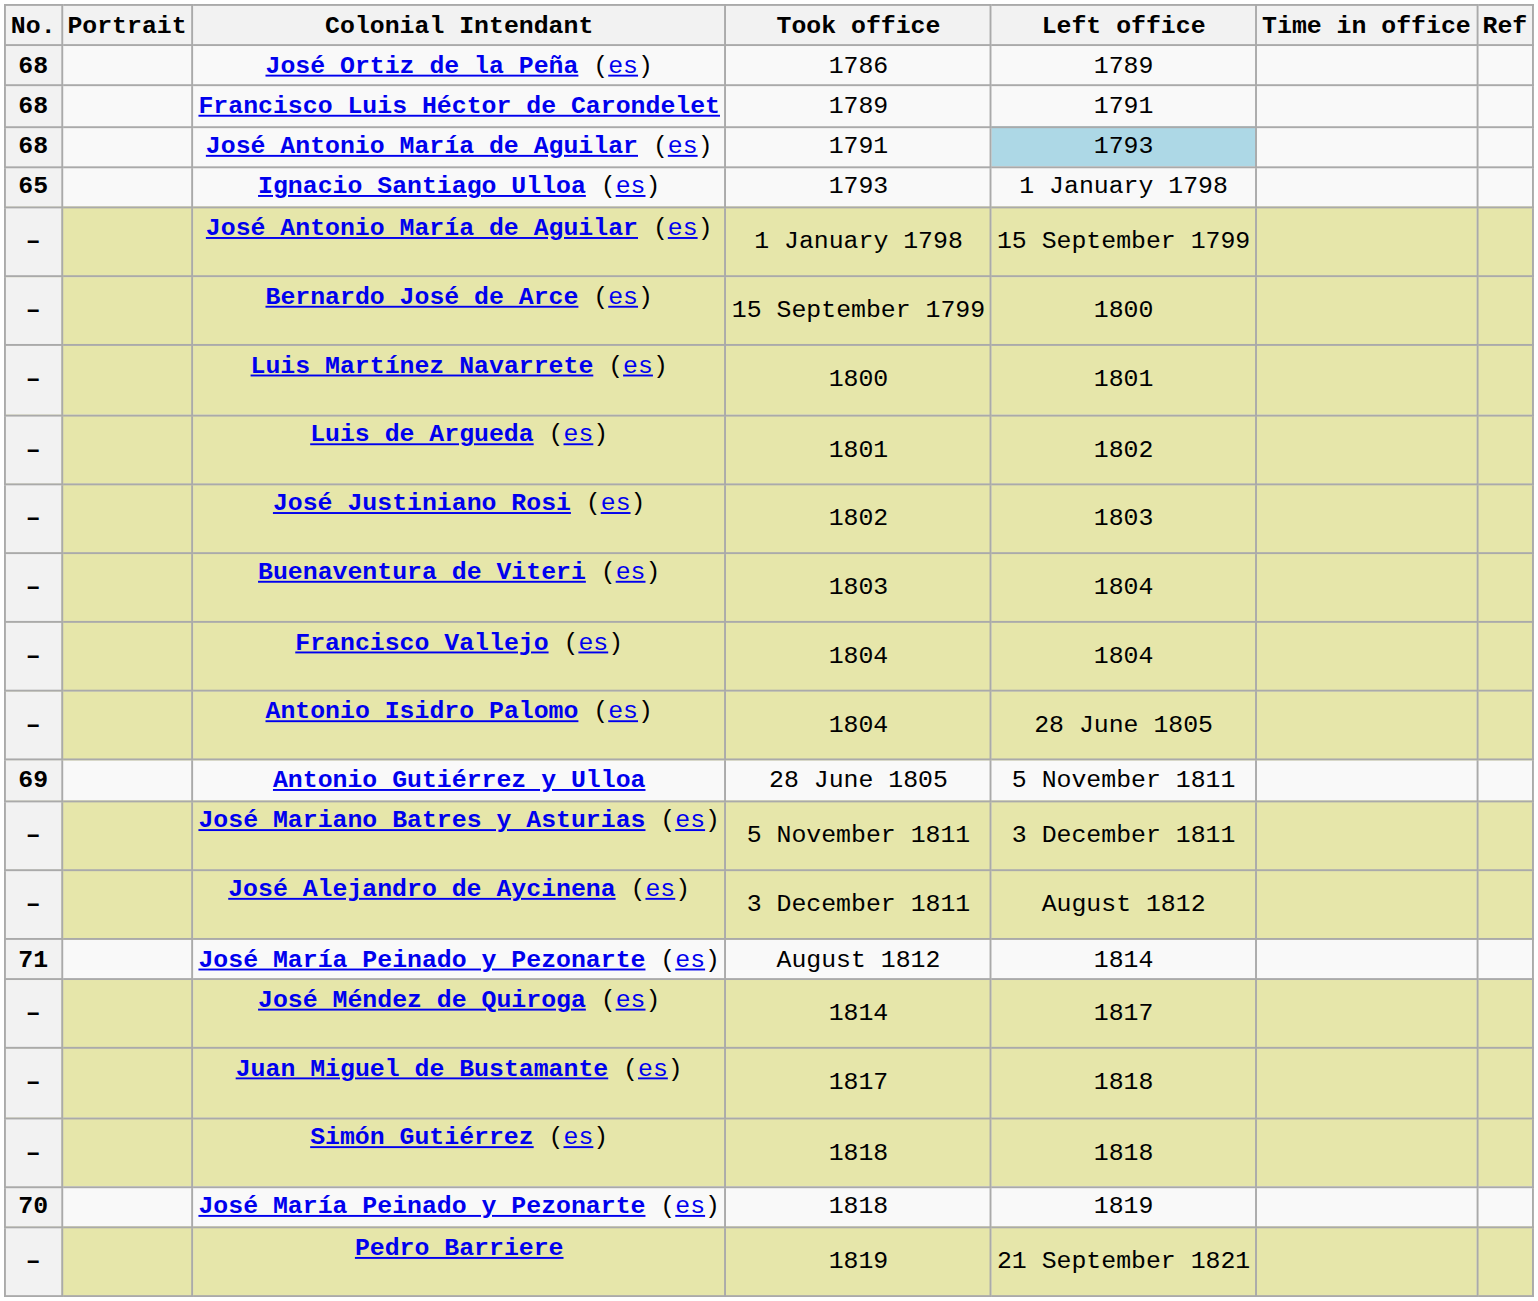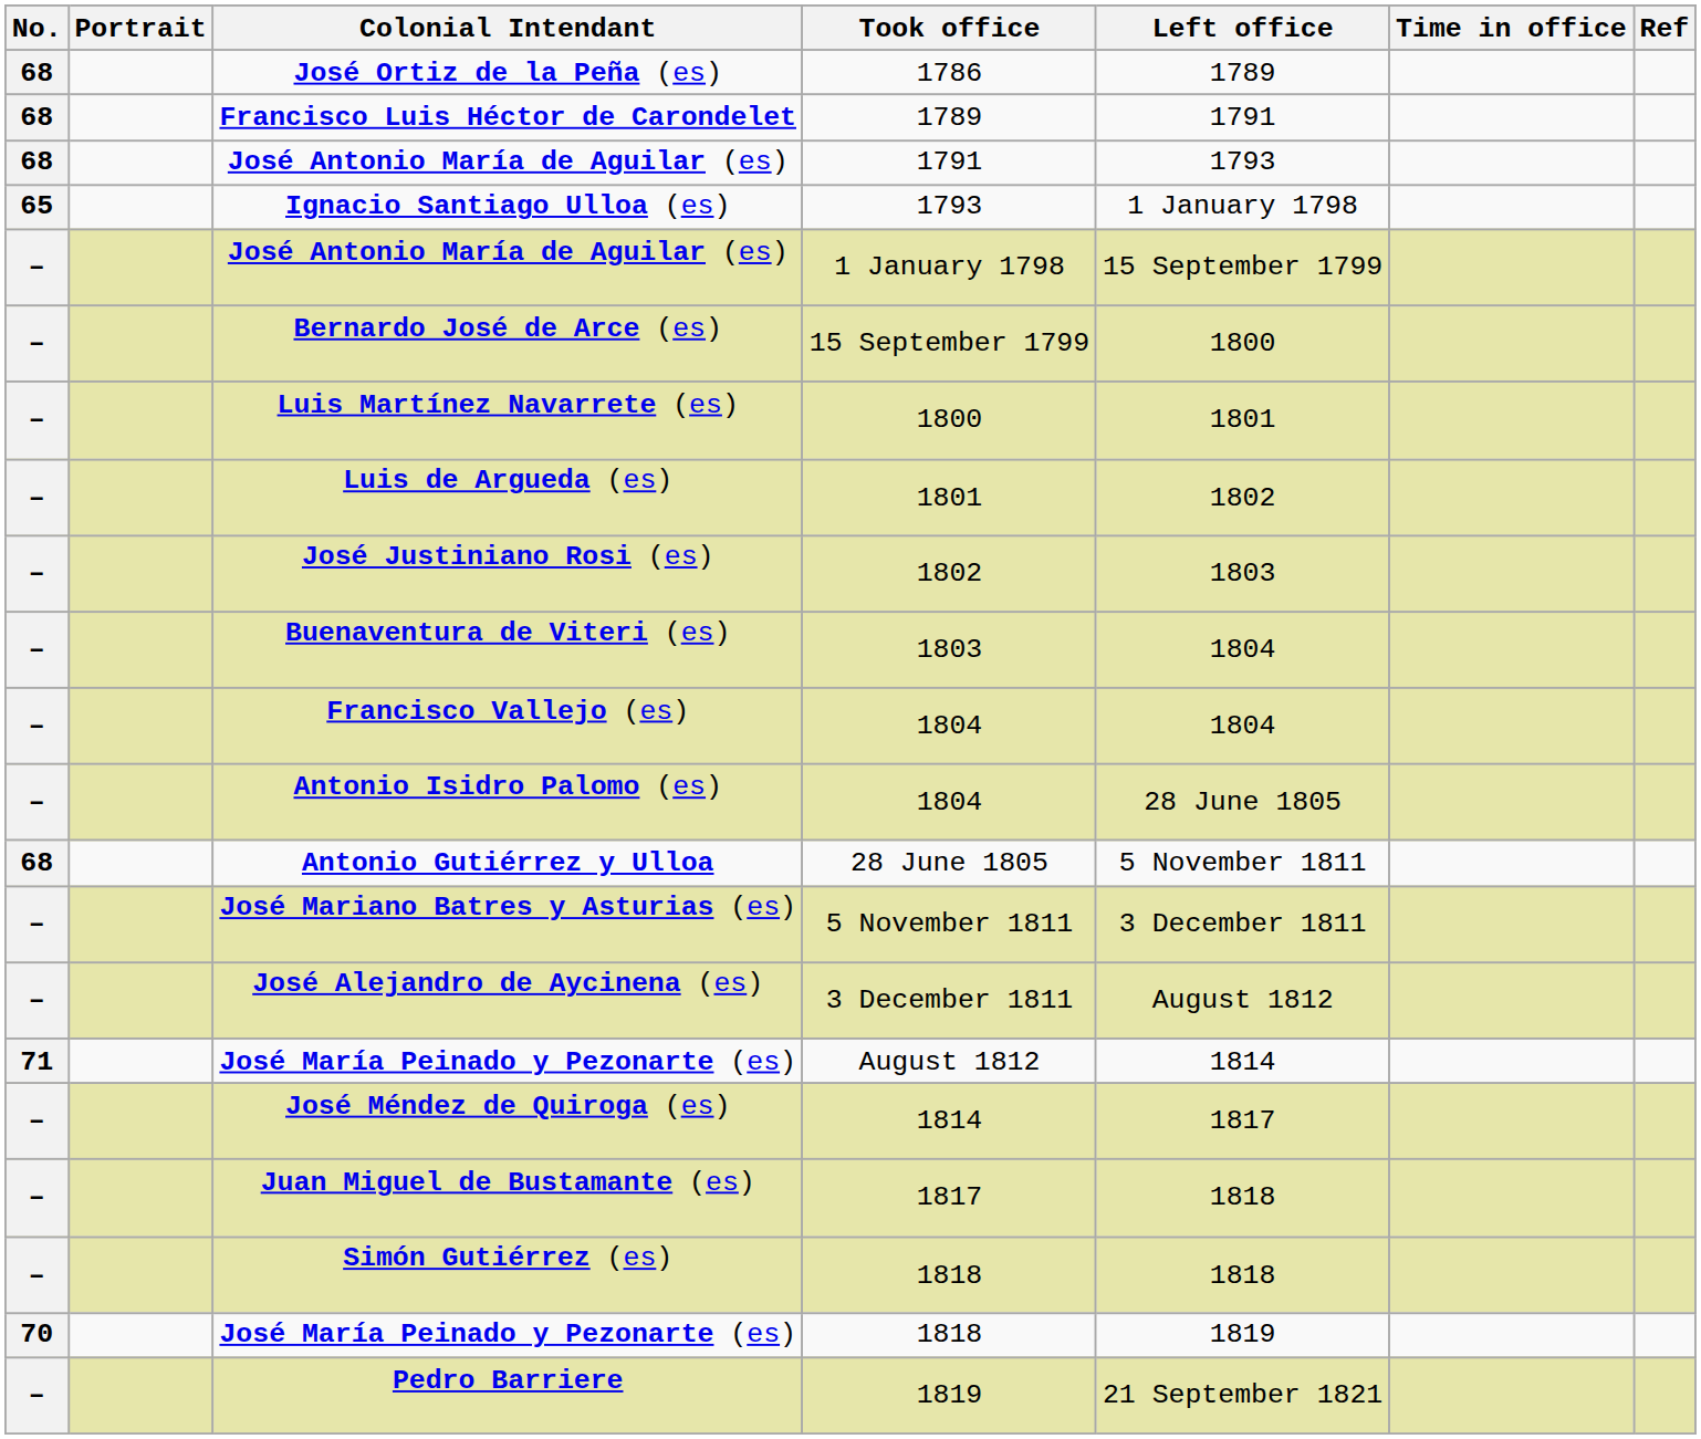José Antonio María de Aguilar (es) / 1791 | Left office: lightblue background -> no background
Antonio Gutiérrez y Ulloa | No.: 69 -> 68
